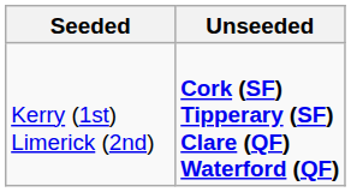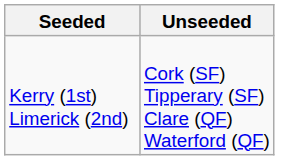Kerry (1st) Limerick (2nd) | Unseeded: bold -> normal
